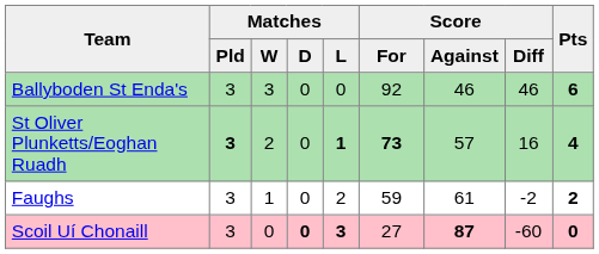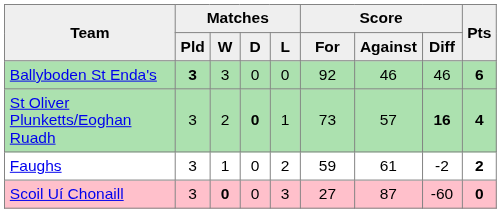Ballyboden St Enda's | Matches / Pld: normal -> bold
St Oliver Plunketts/Eoghan Ruadh | Matches / Pld: bold -> normal
St Oliver Plunketts/Eoghan Ruadh | Matches / D: normal -> bold
St Oliver Plunketts/Eoghan Ruadh | Matches / L: bold -> normal
St Oliver Plunketts/Eoghan Ruadh | Score / For: bold -> normal
St Oliver Plunketts/Eoghan Ruadh | Score / Diff: normal -> bold
Scoil Uí Chonaill | Matches / W: normal -> bold
Scoil Uí Chonaill | Matches / D: bold -> normal
Scoil Uí Chonaill | Matches / L: bold -> normal
Scoil Uí Chonaill | Score / Against: bold -> normal
